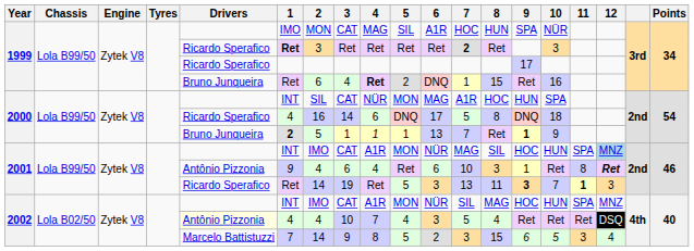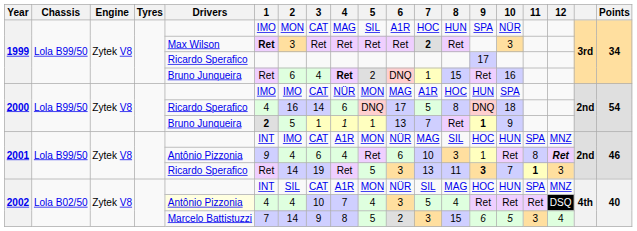row 3 | Drivers: Ricardo Sperafico -> Max Wilson
row 6 | 1: INT -> IMO
row 6 | 2: SIL -> IMO
row 9 | 12: lightblue background -> no background
row 12 | 2: IMO -> SIL
